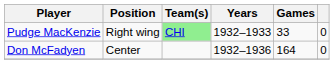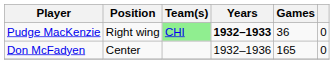Pudge MacKenzie | Years: normal -> bold
Pudge MacKenzie | Games: 33 -> 36
Don McFadyen | Games: 164 -> 165
